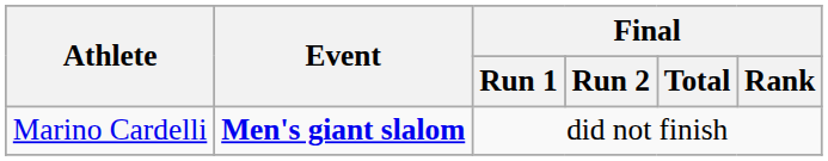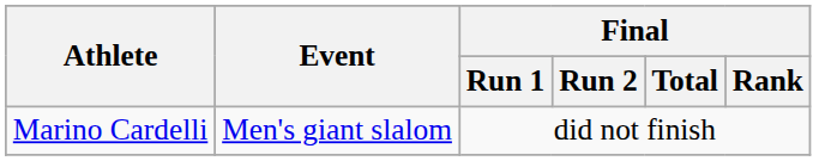Marino Cardelli | Event: bold -> normal
